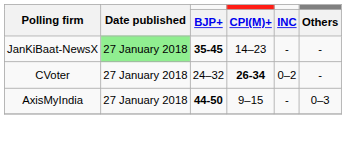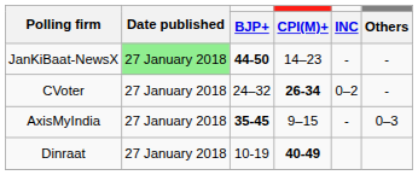JanKiBaat-NewsX | BJP+: 35-45 -> 44-50
AxisMyIndia | BJP+: 44-50 -> 35-45
+ row: Dinraat | 27 January 2018 | 10-19 | 40-49
